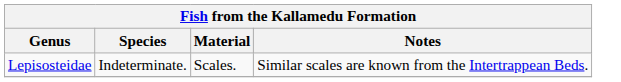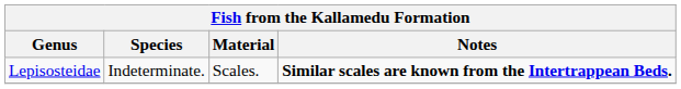Lepisosteidae | Notes: normal -> bold
